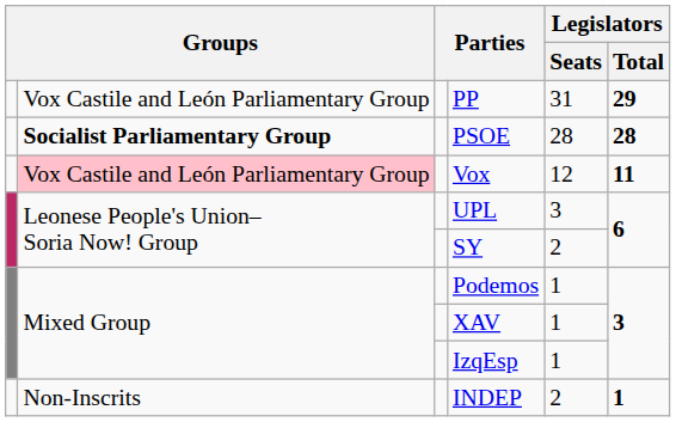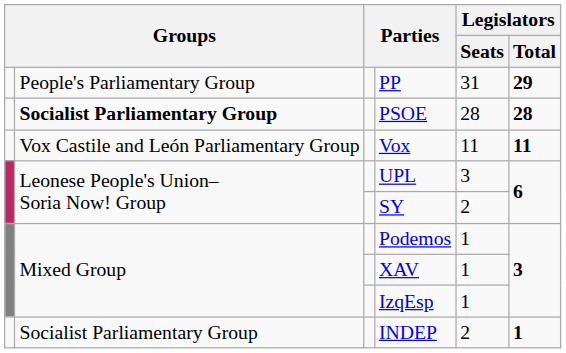PP | column 2: Vox Castile and León Parliamentary Group -> People's Parliamentary Group
Vox | column 2: pink background -> no background
Vox | Legislators / Seats: 12 -> 11
INDEP | column 2: Non-Inscrits -> Socialist Parliamentary Group
